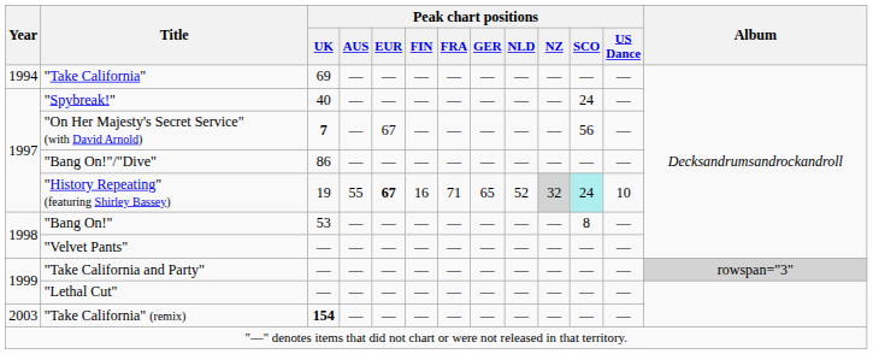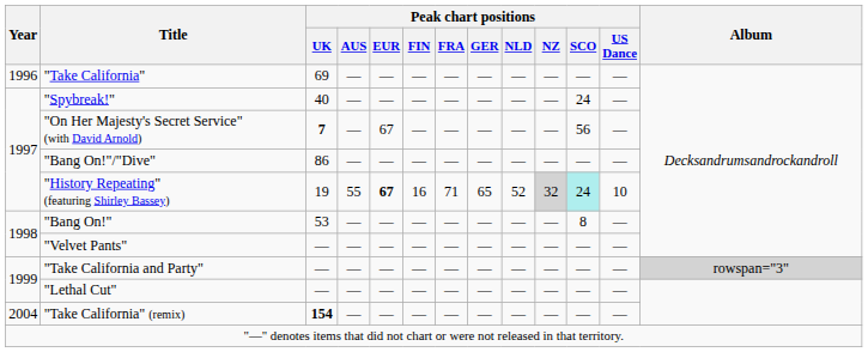"Take California" | Year: 1994 -> 1996
"Take California" (remix) | Year: 2003 -> 2004
